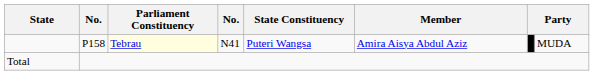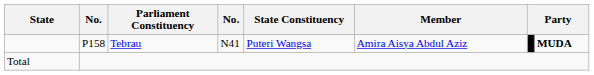row 2 | Parliament Constituency: lightyellow background -> no background
row 2 | column 8: normal -> bold
